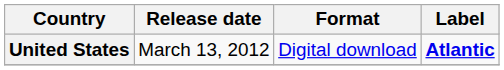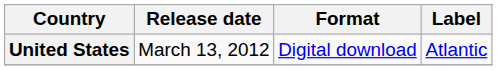United States | Label: bold -> normal
